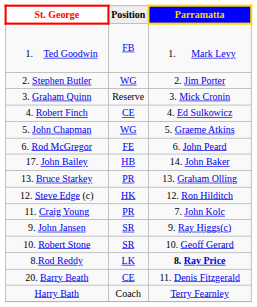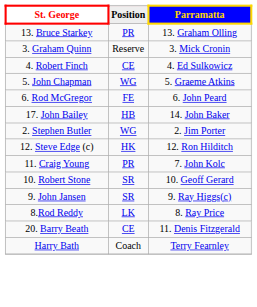- row: Ted Goodwin | FB | Mark Levy
rows swapped: 2. Stephen Butler <-> 13. Bruce Starkey
rows swapped: 10. Robert Stone <-> 9. John Jansen
8.Rod Reddy | Parramatta: bold -> normal
